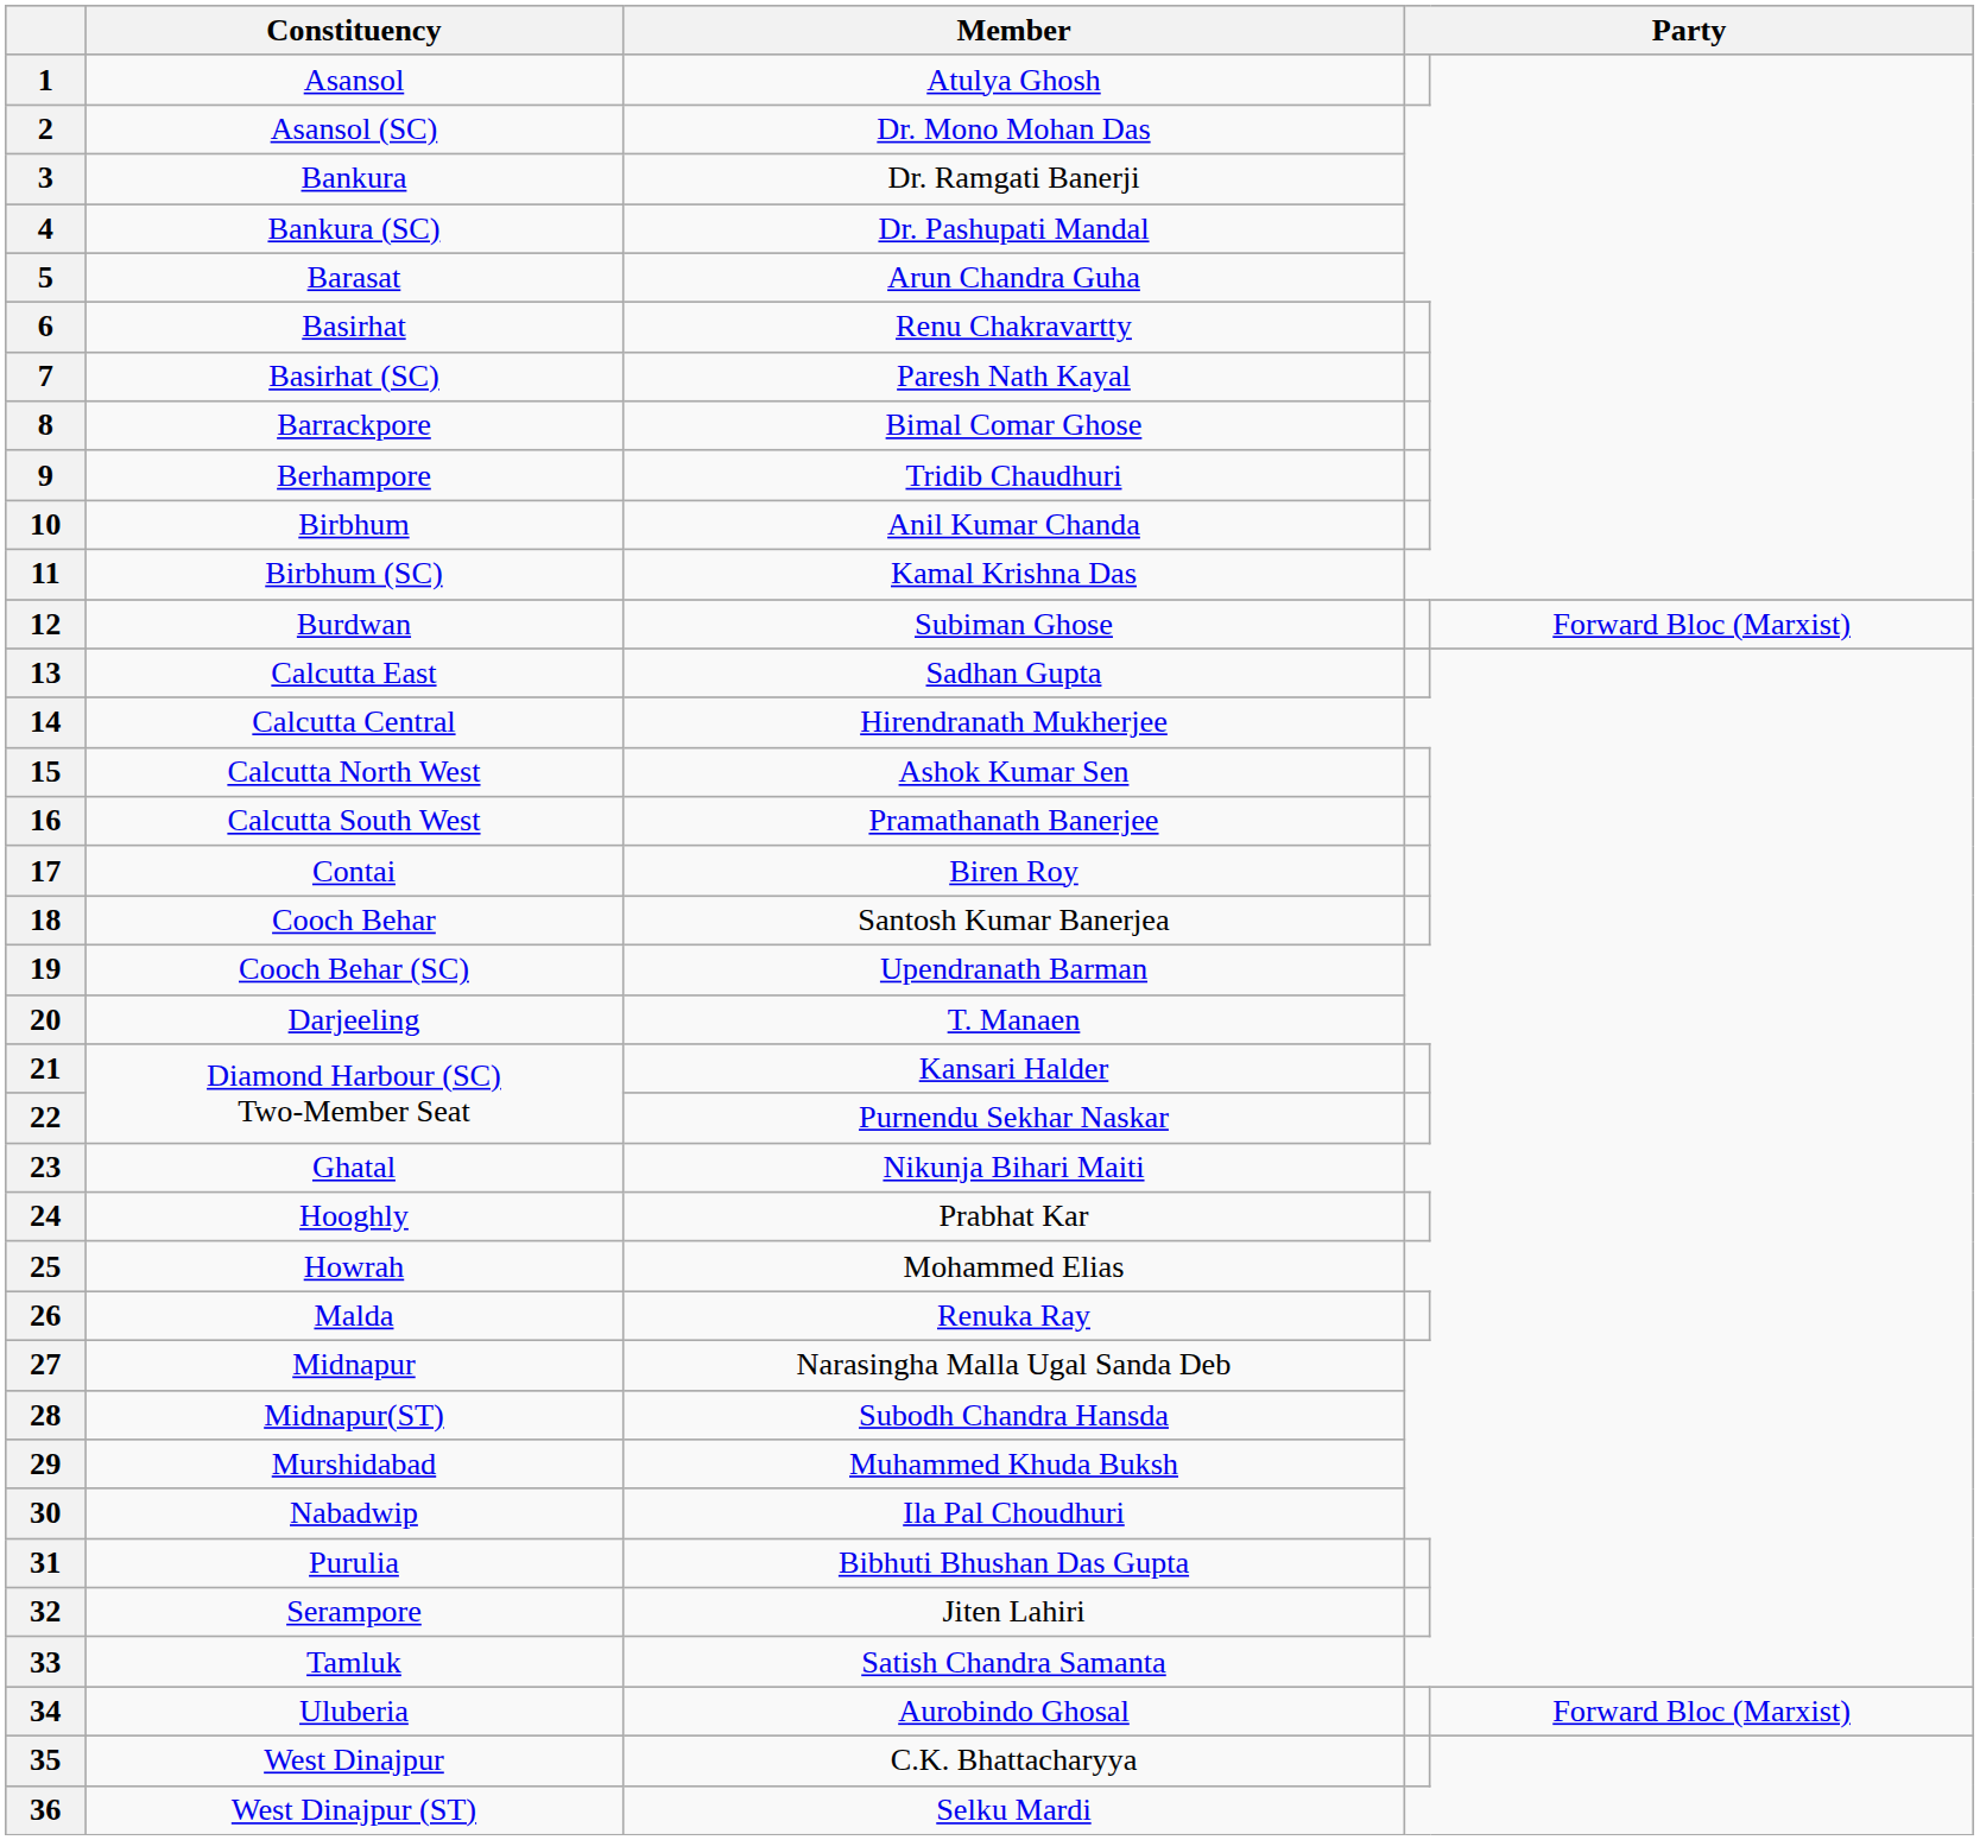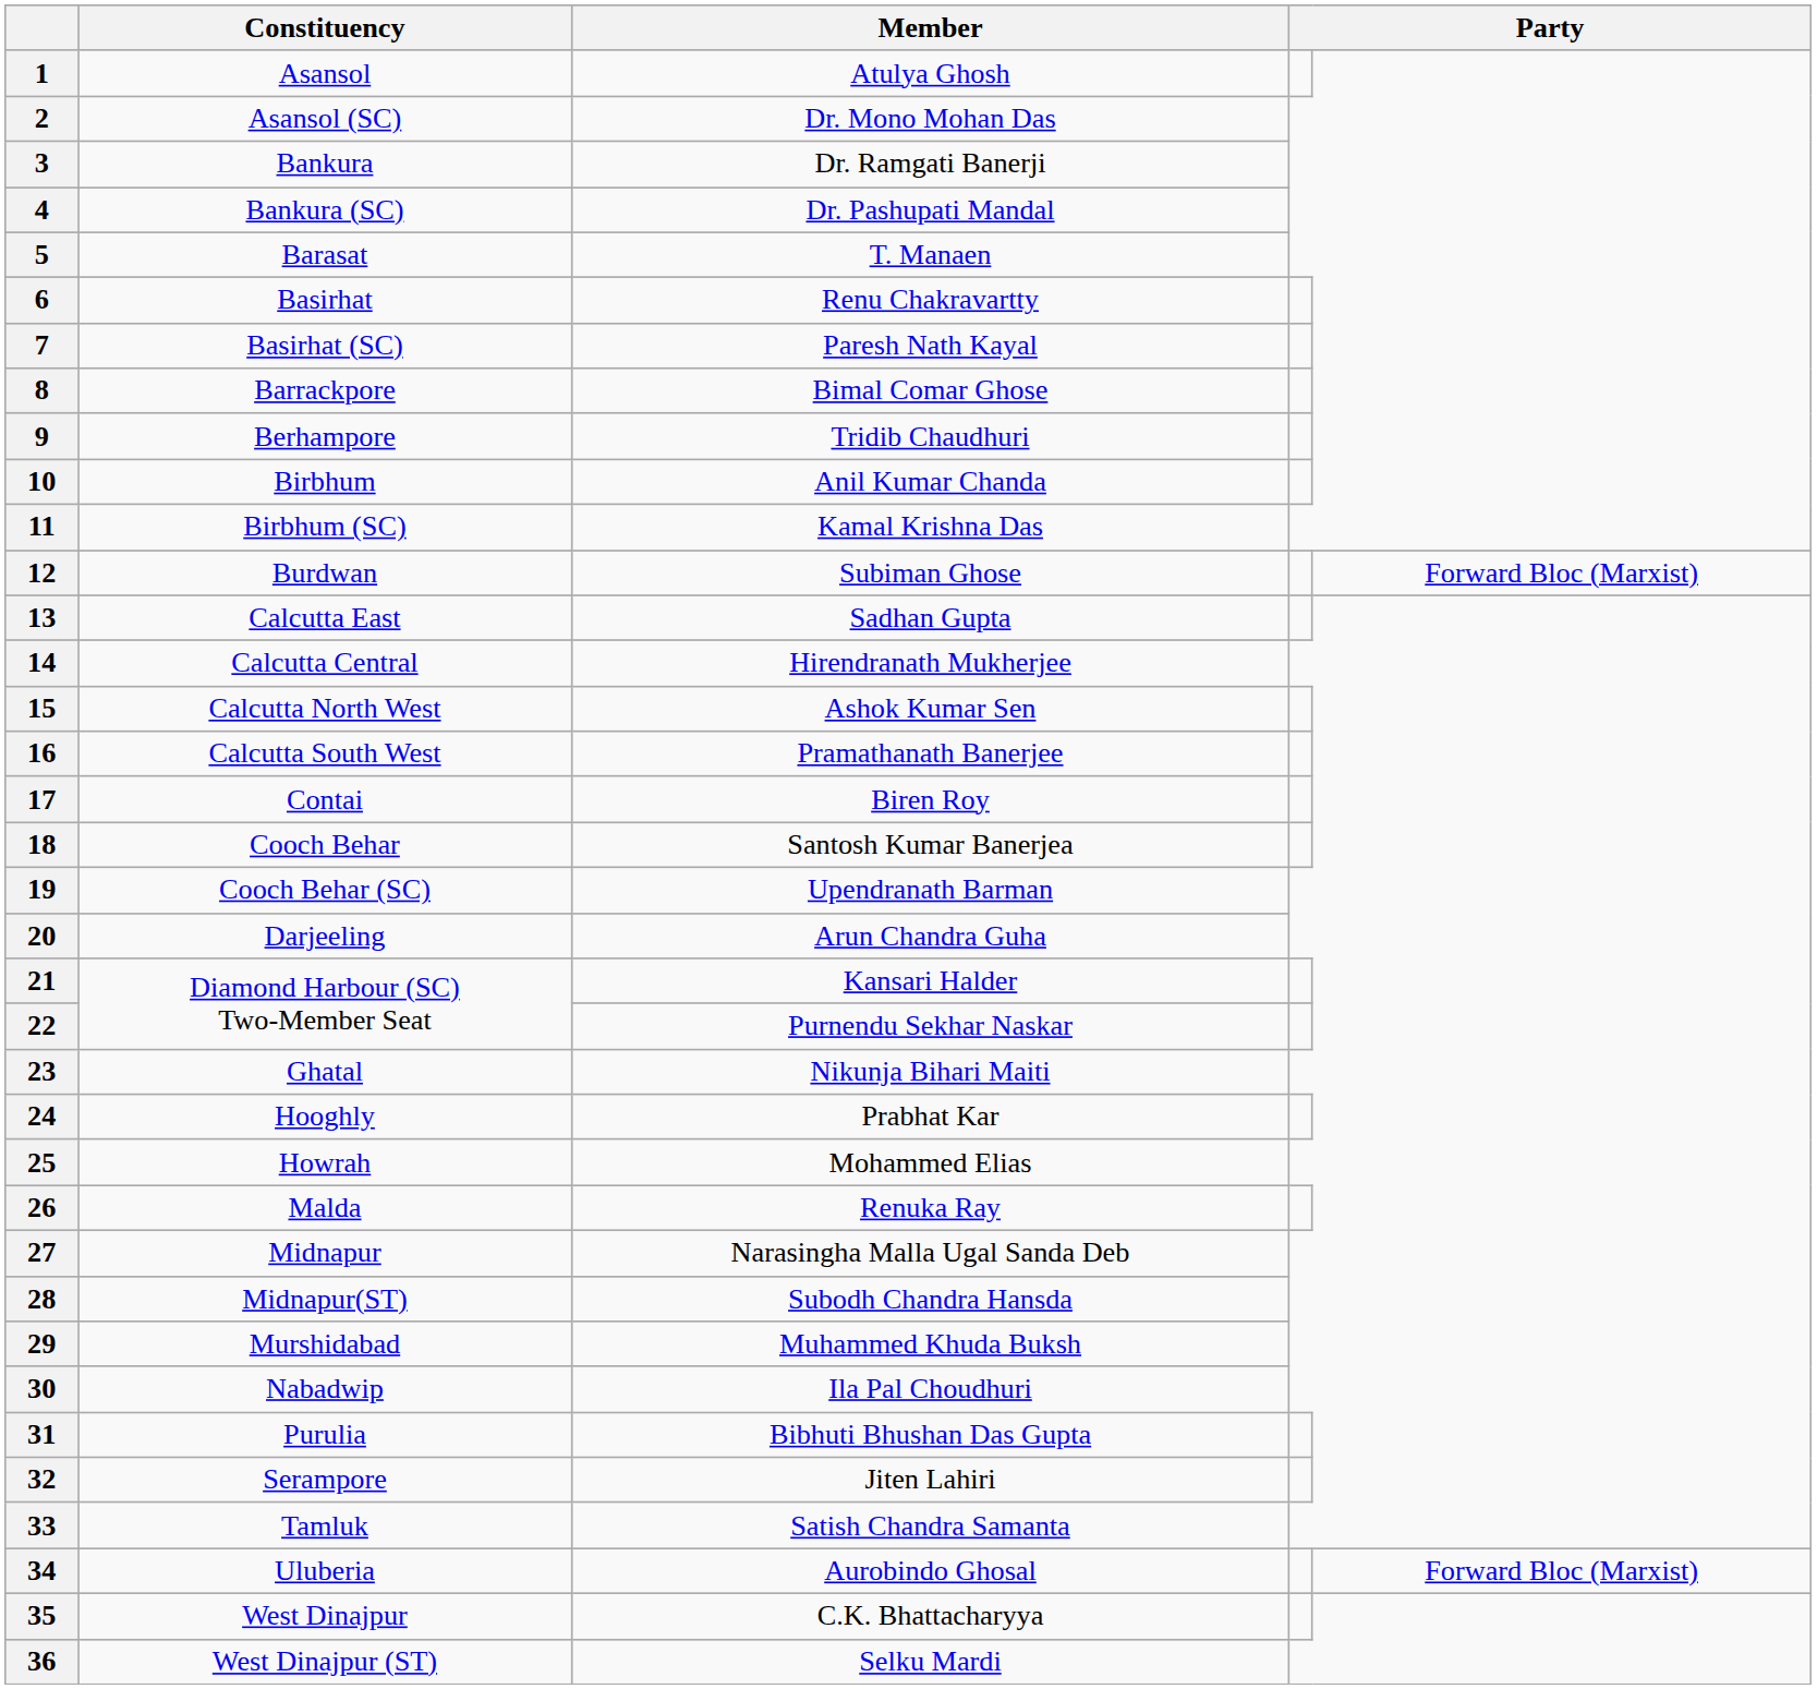5 | Member: Arun Chandra Guha -> T. Manaen
20 | Member: T. Manaen -> Arun Chandra Guha
